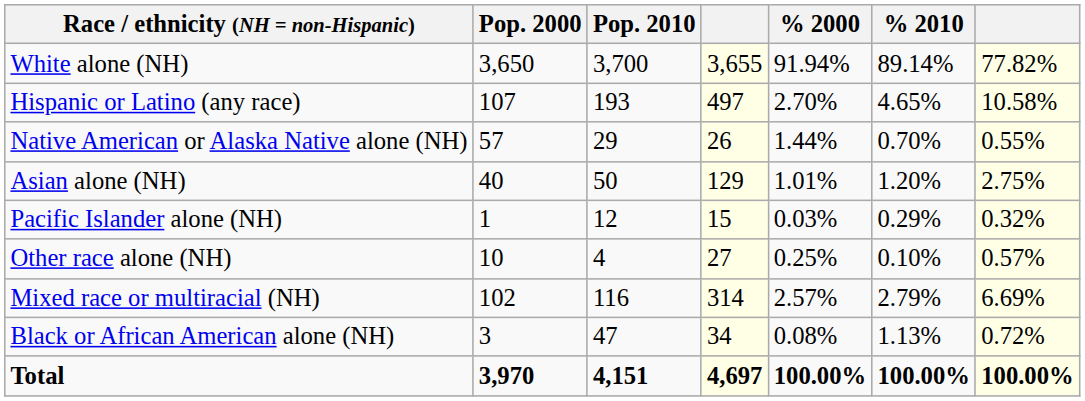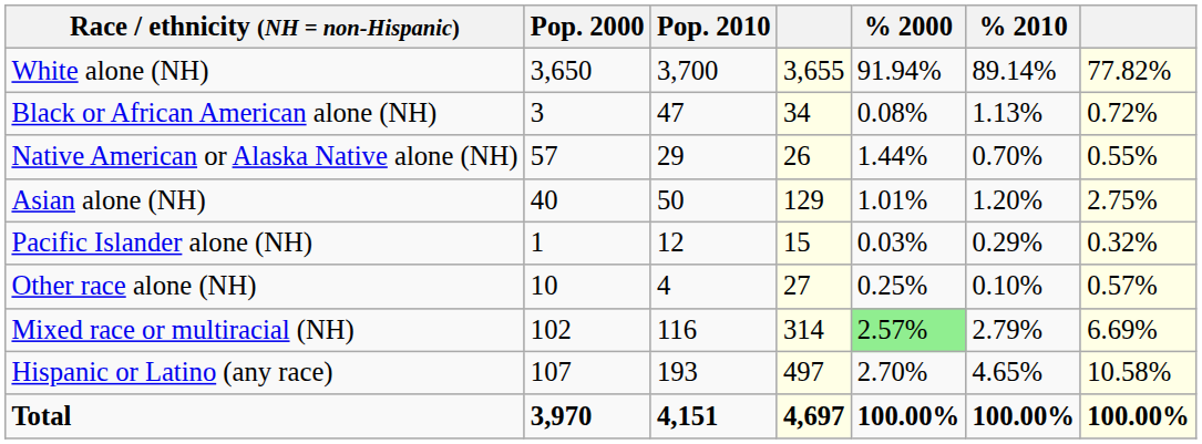rows swapped: Black or African American alone (NH) <-> Hispanic or Latino (any race)
Mixed race or multiracial (NH) | % 2000: no background -> lightgreen background
